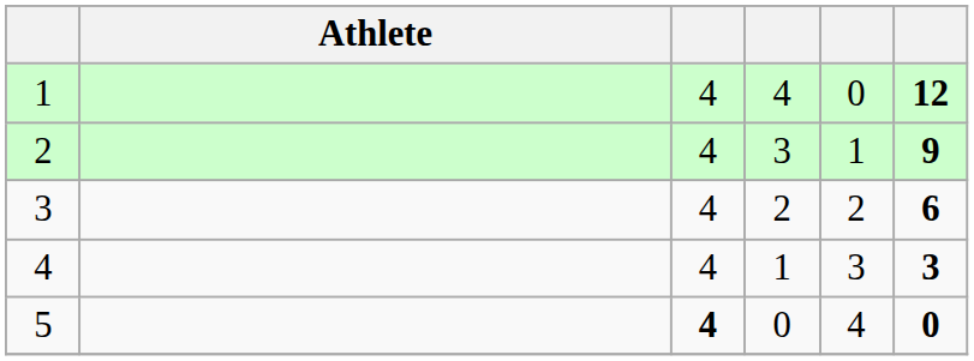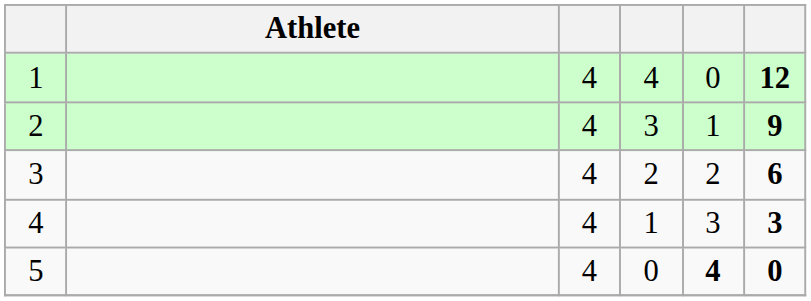5 | column 3: bold -> normal
5 | column 5: normal -> bold
